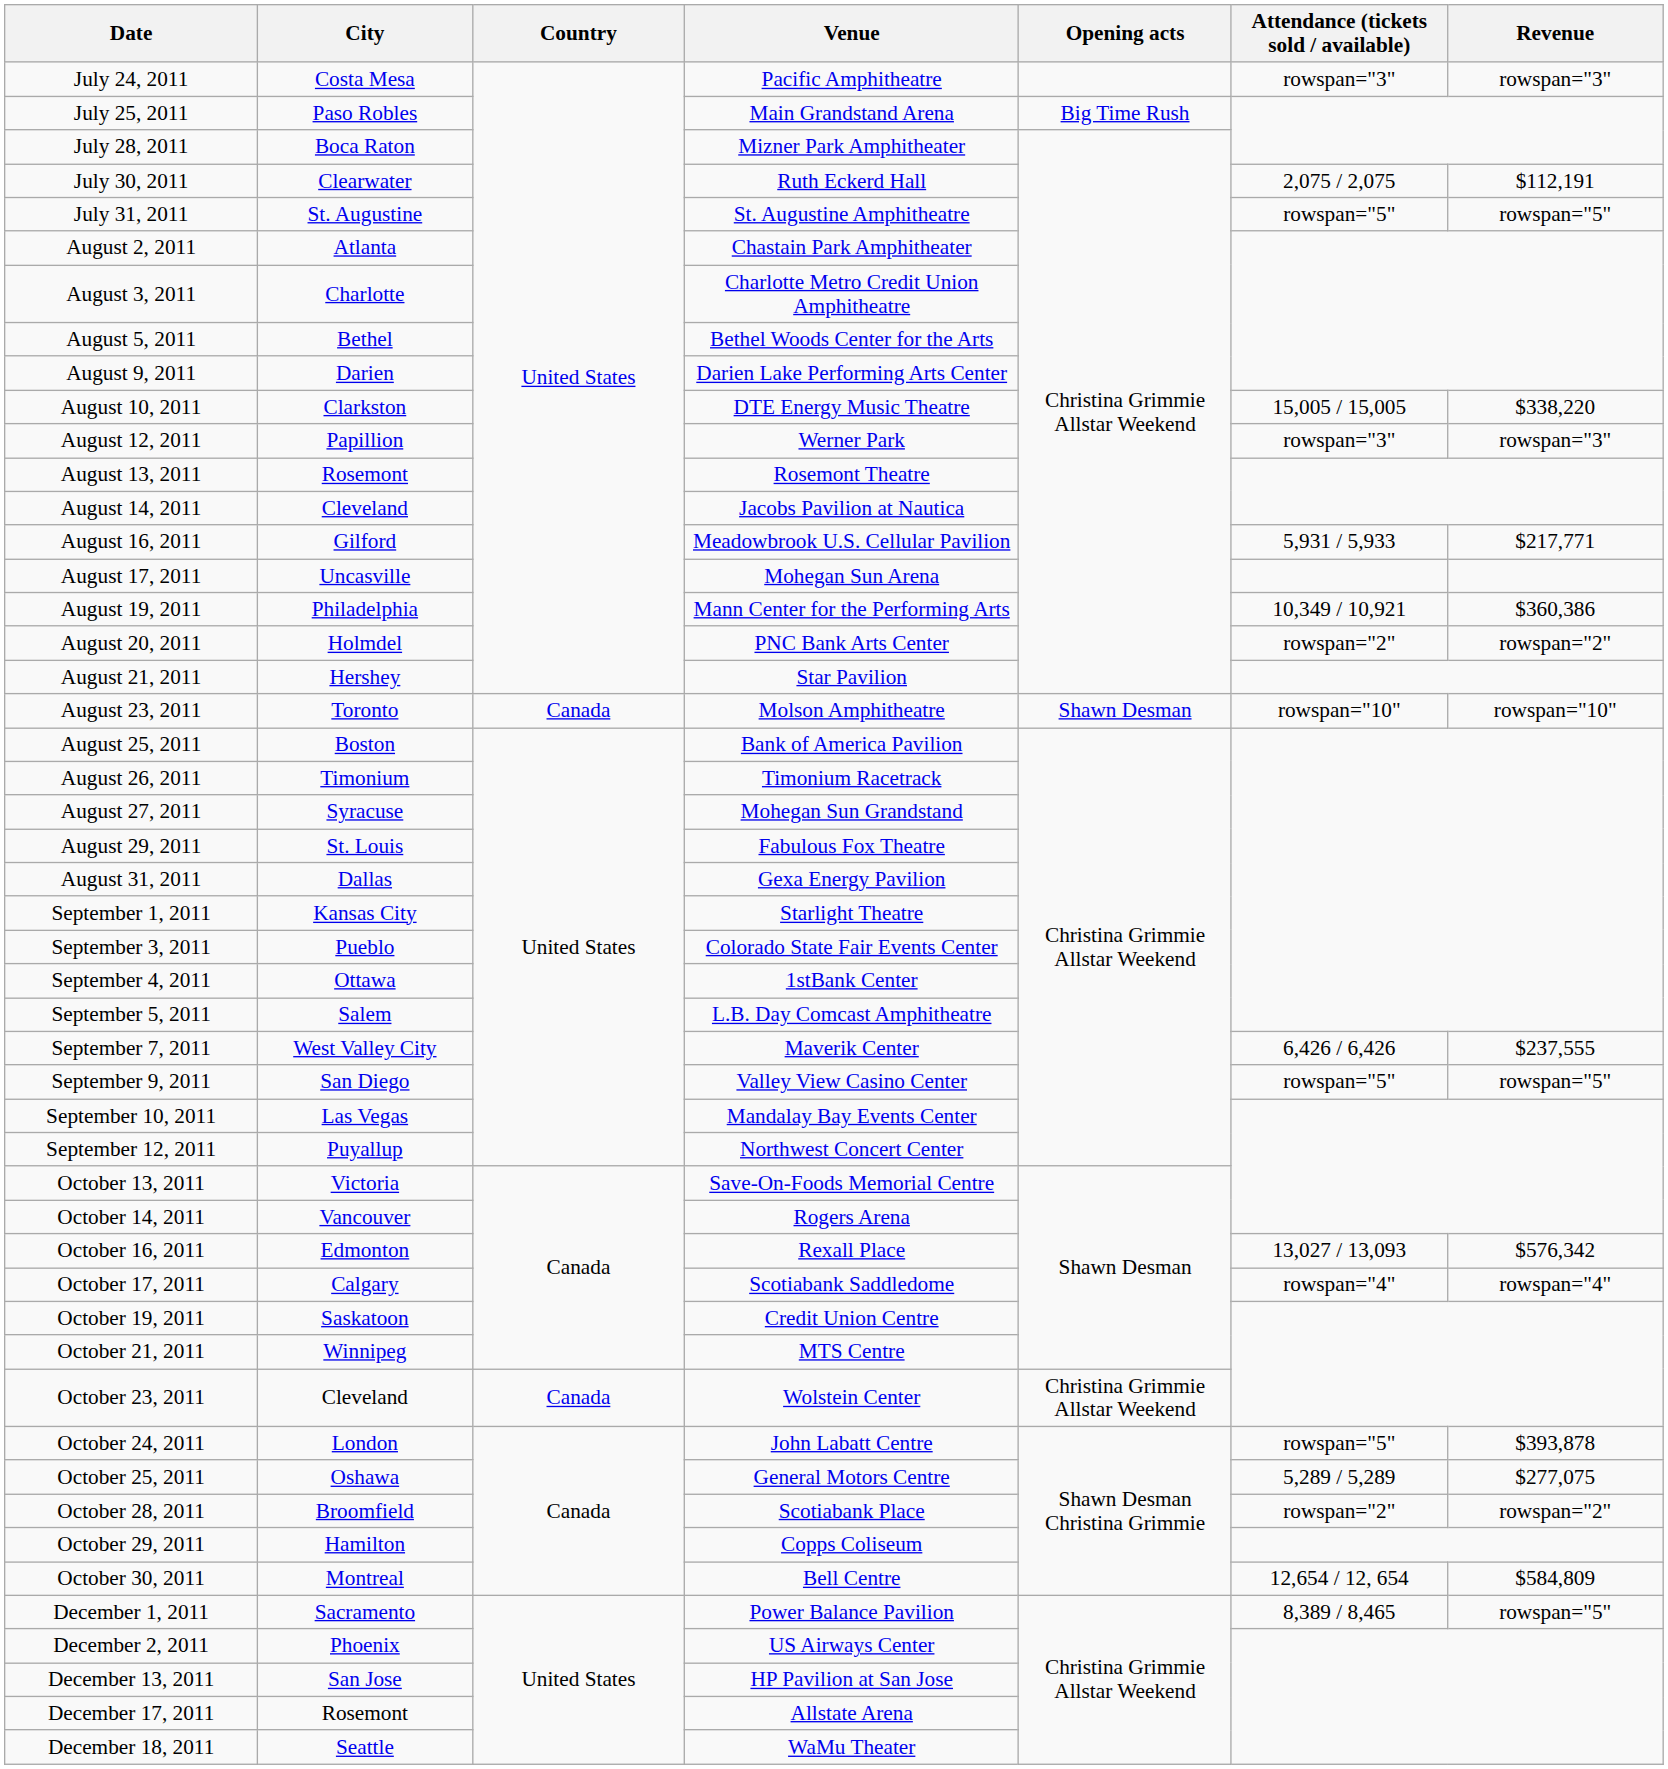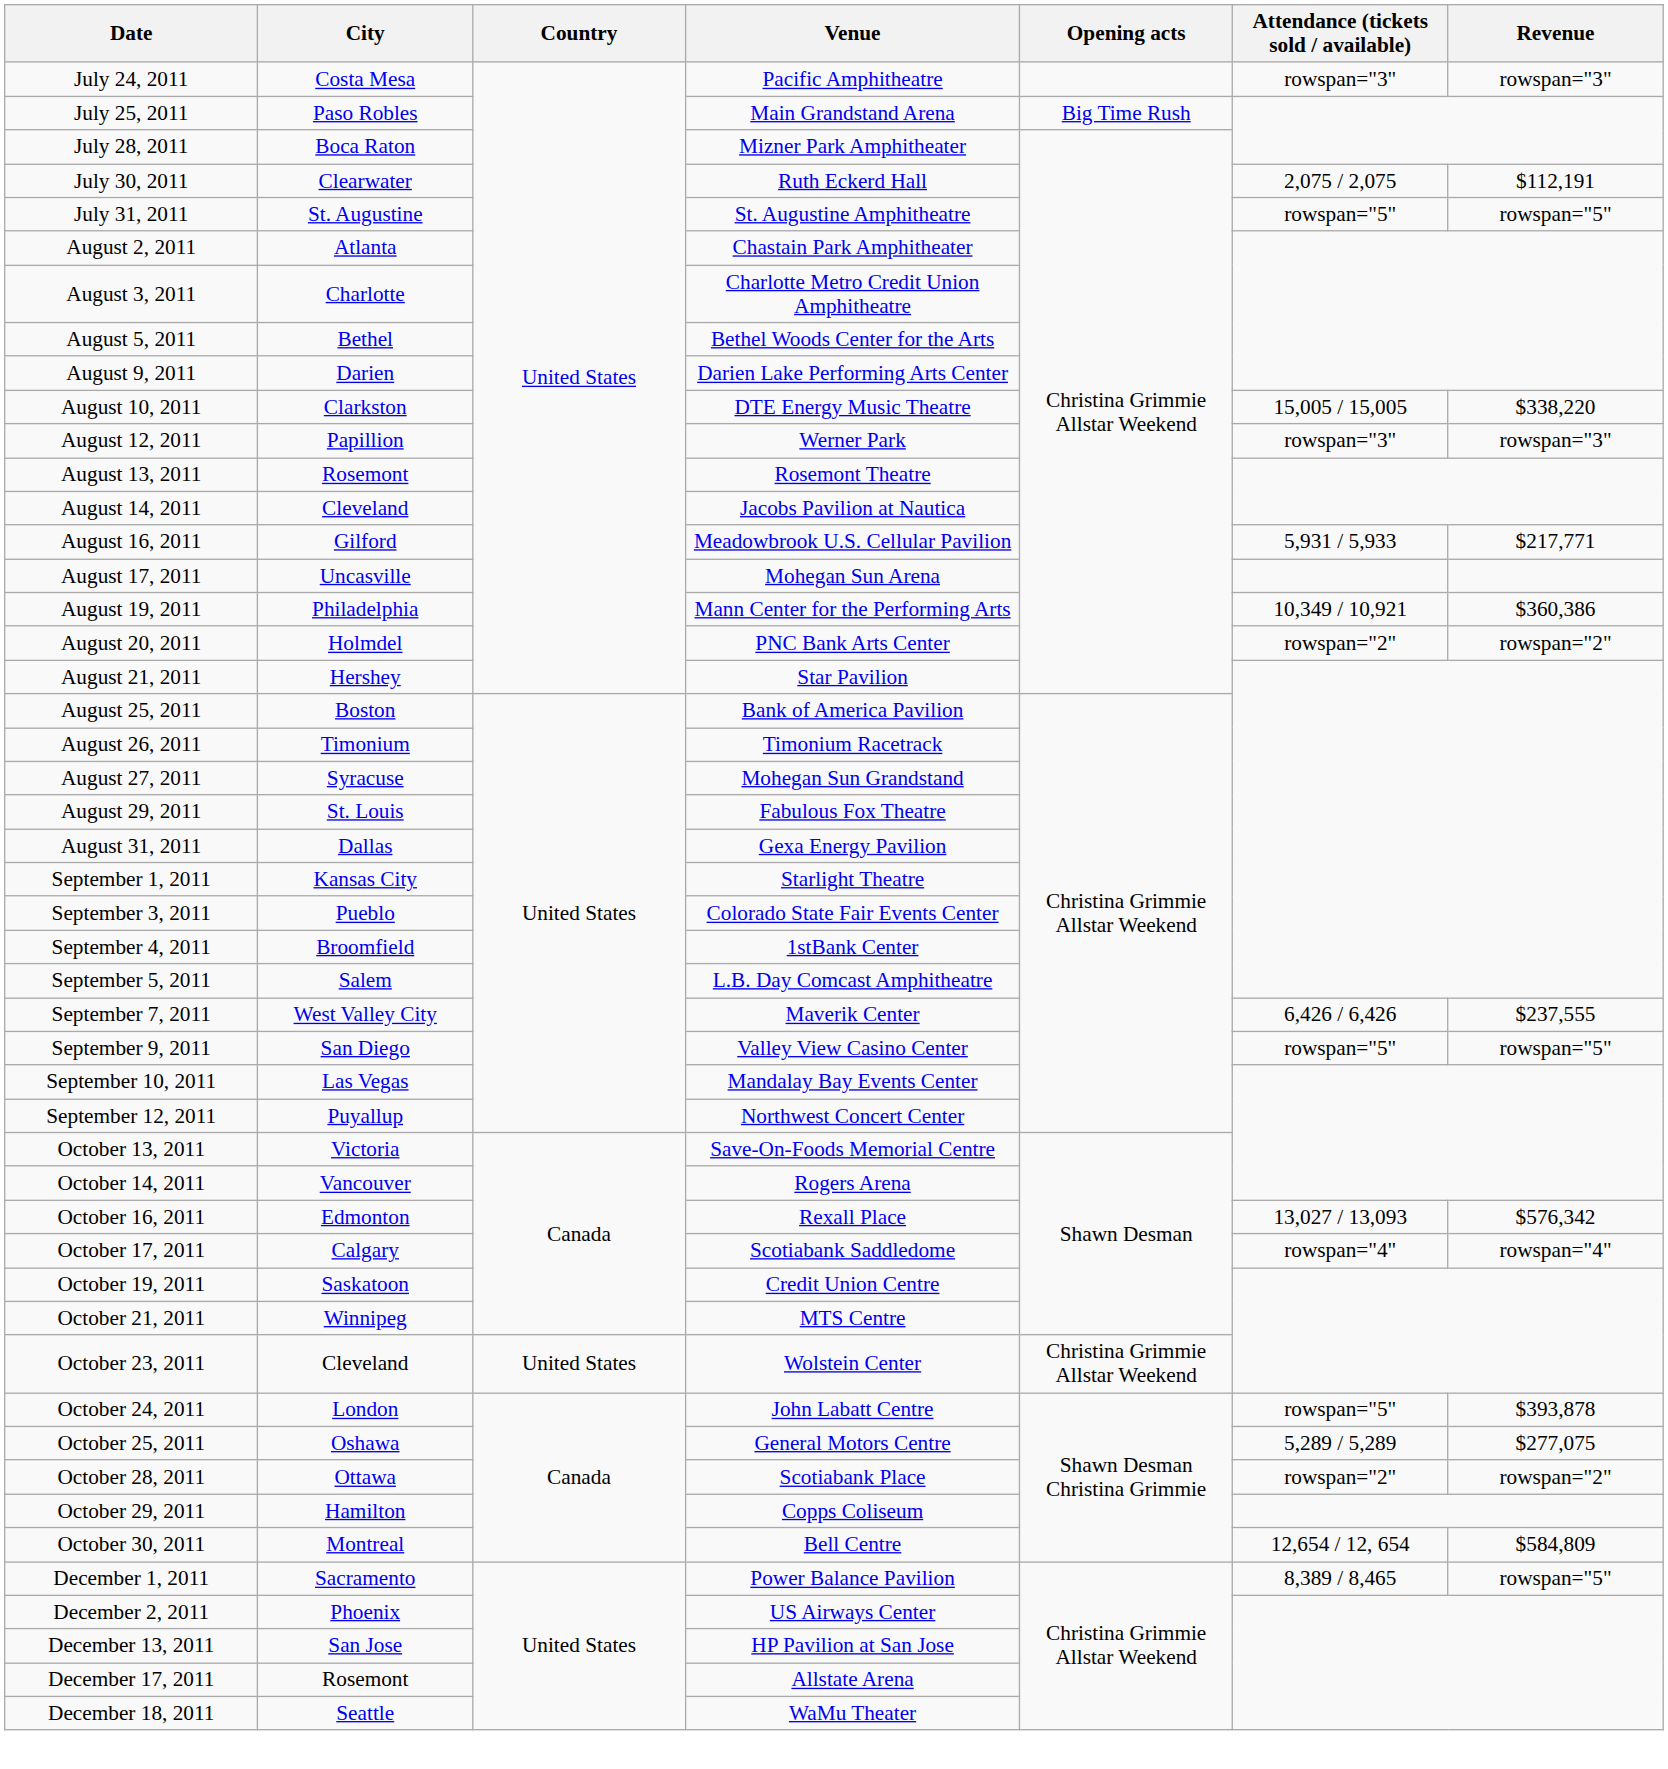- row: August 23, 2011 | Toronto | Canada | Molson Amphitheatre | Shawn Desman | rowspan="10" | rowspan="10"
September 4, 2011 | City: Ottawa -> Broomfield
October 23, 2011 | Country: Canada -> United States
October 28, 2011 | City: Broomfield -> Ottawa
